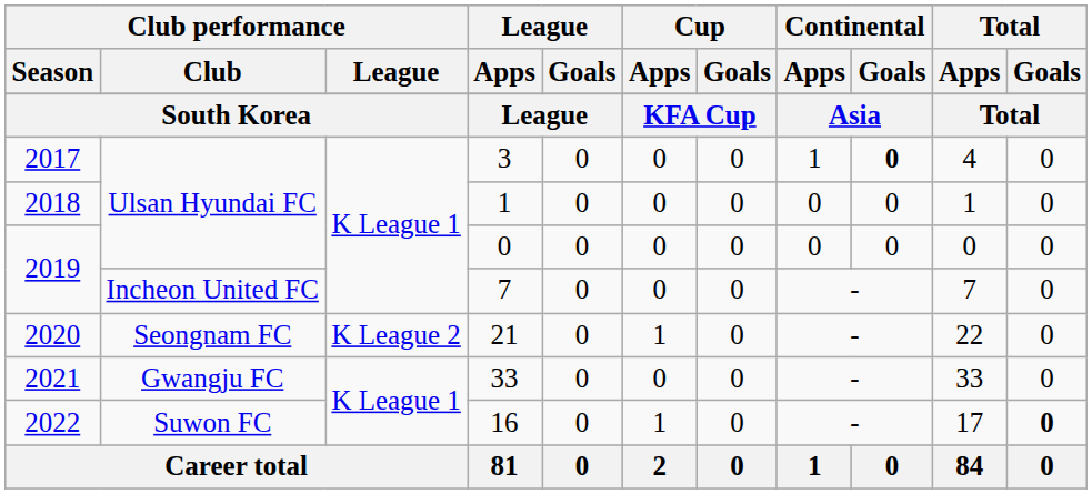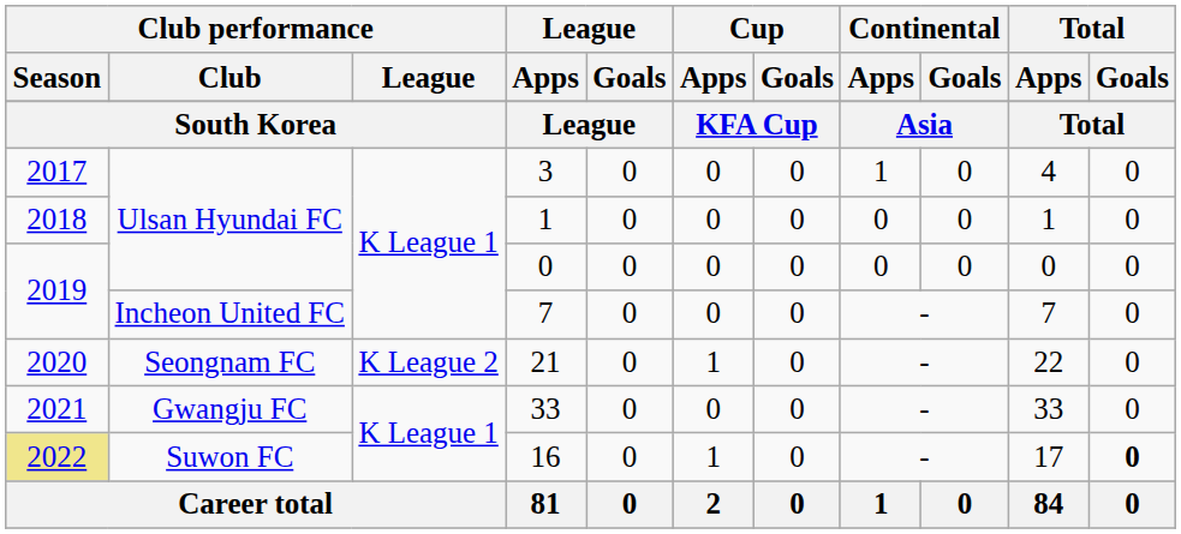3 | Continental / Goals: bold -> normal
16 | Club performance / Season: no background -> khaki background
